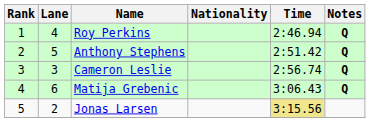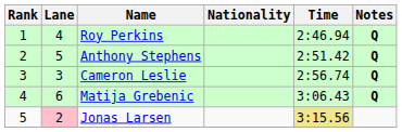Jonas Larsen | Lane: no background -> pink background
